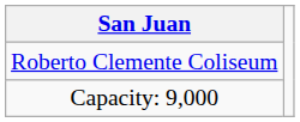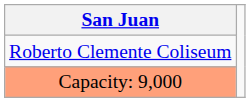Capacity: 9,000 | San Juan: no background -> lightsalmon background
